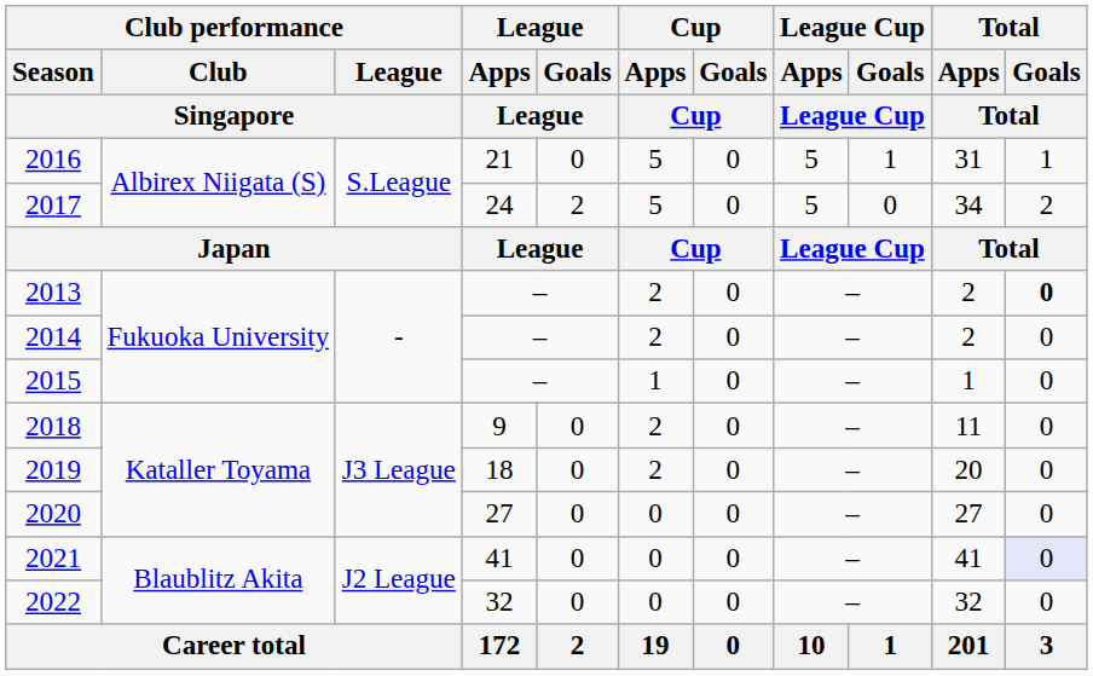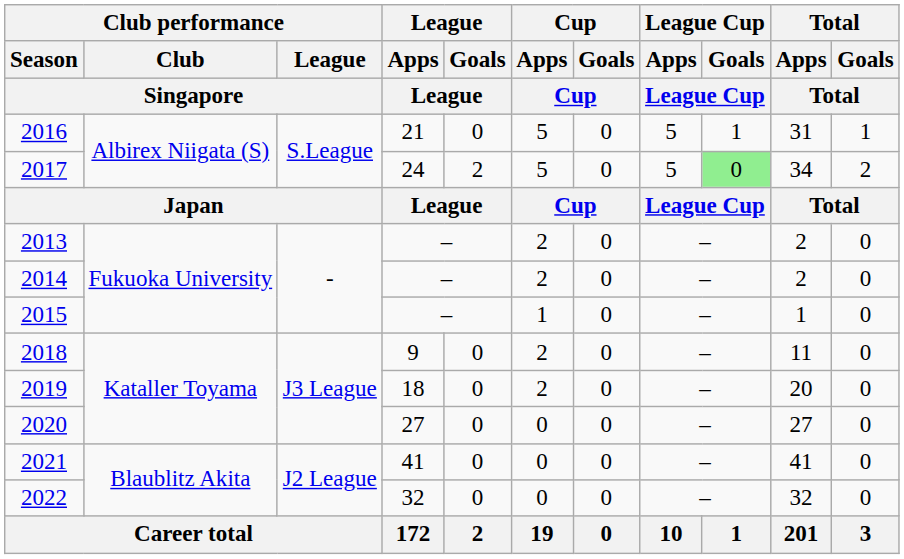2017 | League Cup / Goals / League Cup: no background -> lightgreen background
2013 | Total / Goals / Total: bold -> normal
2021 | Total / Goals / Total: lavender background -> no background
